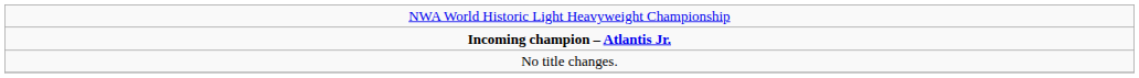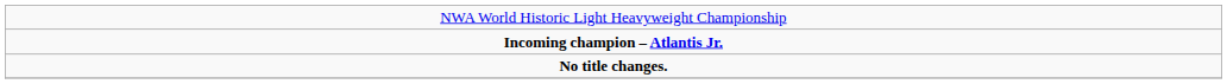No title changes. | column 1: normal -> bold
